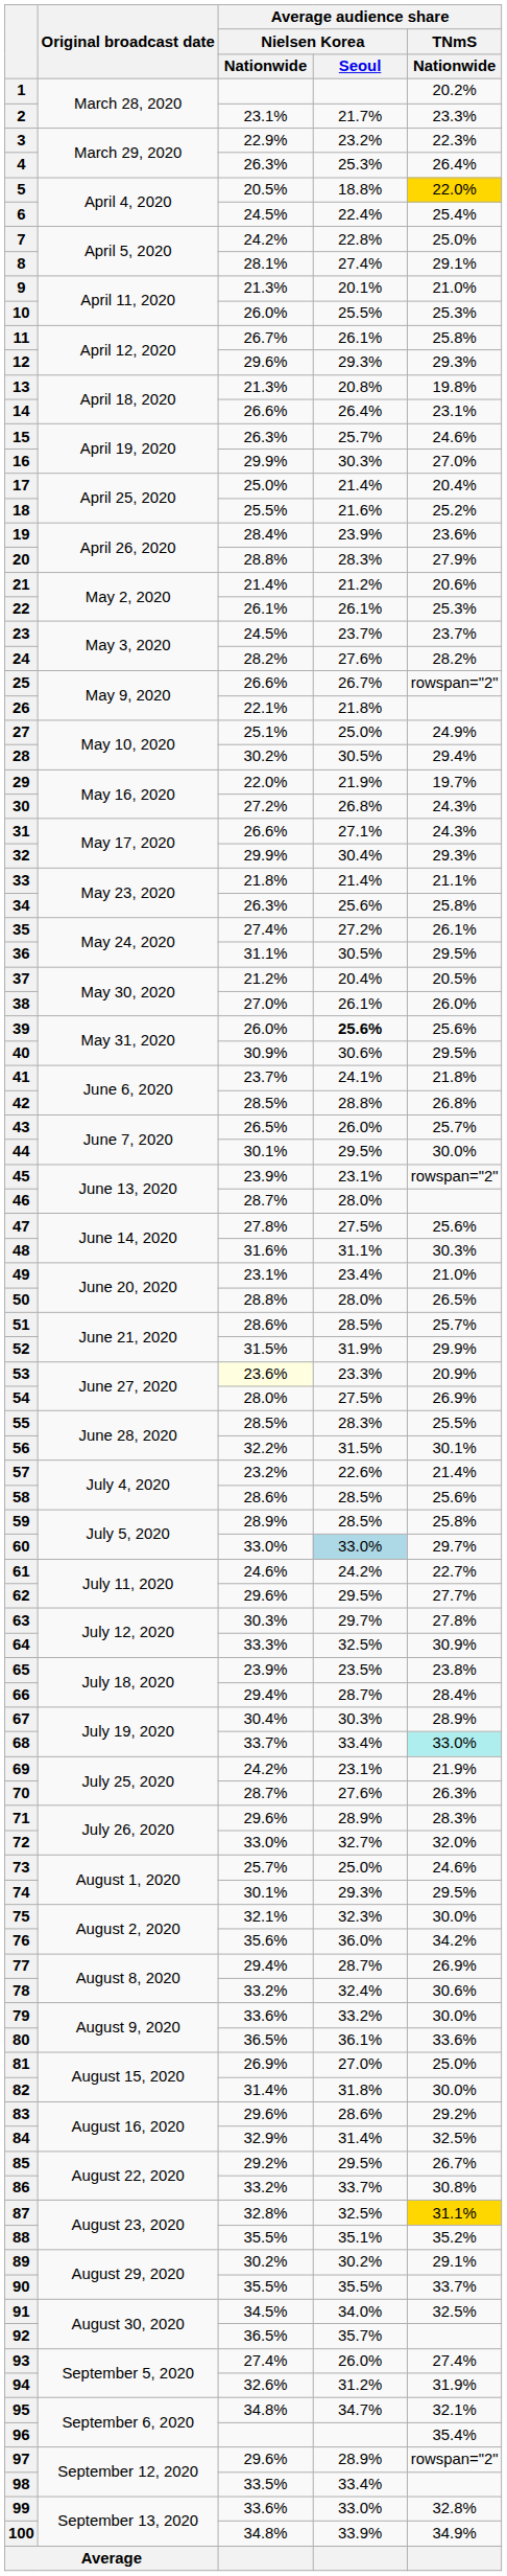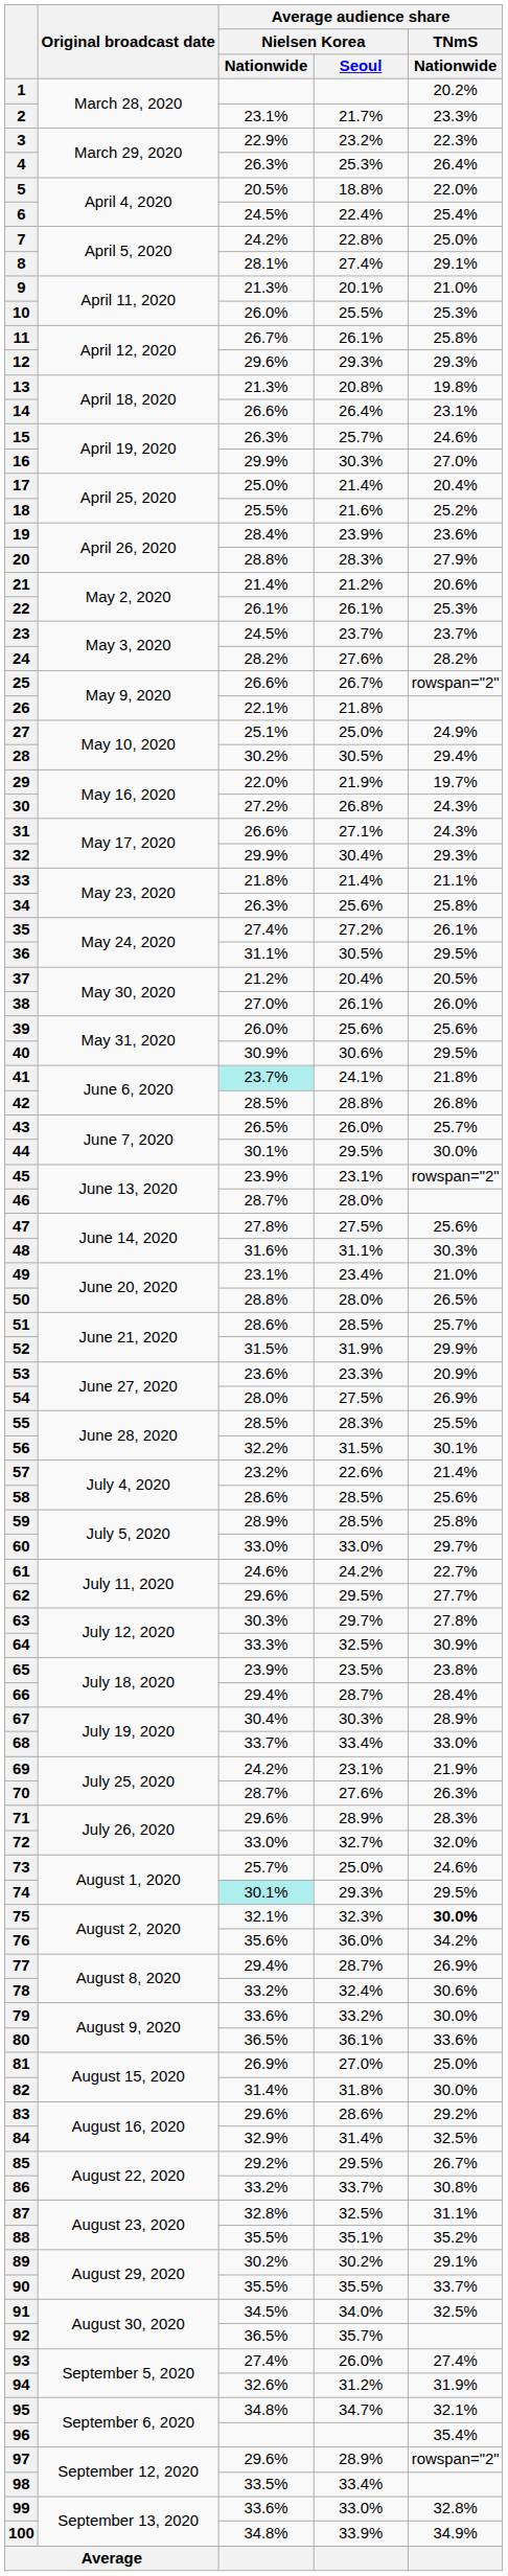5 | Average audience share / TNmS / Nationwide: gold background -> no background
39 | Average audience share / Nielsen Korea / Seoul: bold -> normal
41 | Average audience share / Nielsen Korea / Nationwide: no background -> paleturquoise background
53 | Average audience share / Nielsen Korea / Nationwide: lightyellow background -> no background
60 | Average audience share / Nielsen Korea / Seoul: lightblue background -> no background
68 | Average audience share / TNmS / Nationwide: paleturquoise background -> no background
74 | Average audience share / Nielsen Korea / Nationwide: no background -> paleturquoise background
75 | Average audience share / TNmS / Nationwide: normal -> bold
87 | Average audience share / TNmS / Nationwide: gold background -> no background
